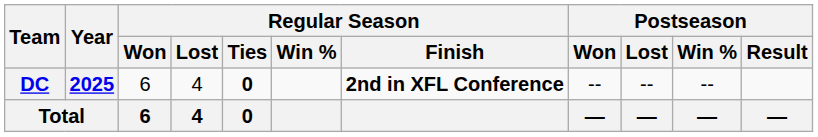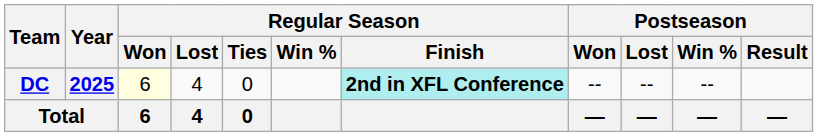DC | Regular Season / Won: no background -> lightyellow background
DC | Regular Season / Ties: bold -> normal
DC | Regular Season / Finish: no background -> paleturquoise background
